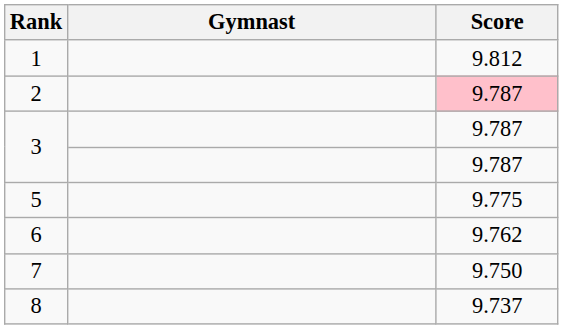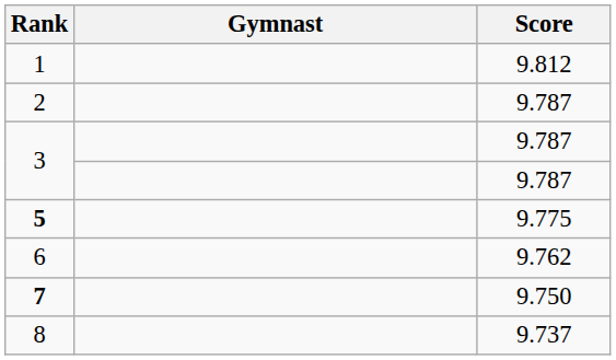2 | Score: pink background -> no background
5 | Rank: normal -> bold
7 | Rank: normal -> bold
